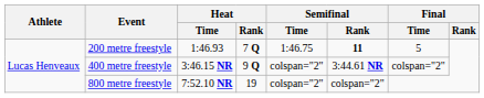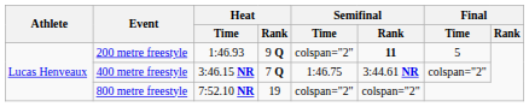200 metre freestyle | Heat / Rank: 7 Q -> 9 Q
200 metre freestyle | Semifinal / Time: 1:46.75 -> colspan="2"
400 metre freestyle | Heat / Rank: 9 Q -> 7 Q
400 metre freestyle | Semifinal / Time: colspan="2" -> 1:46.75
